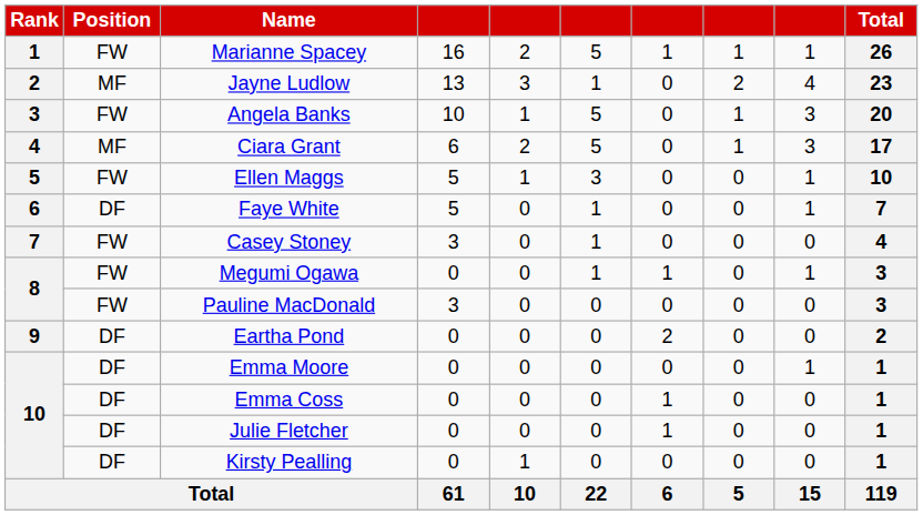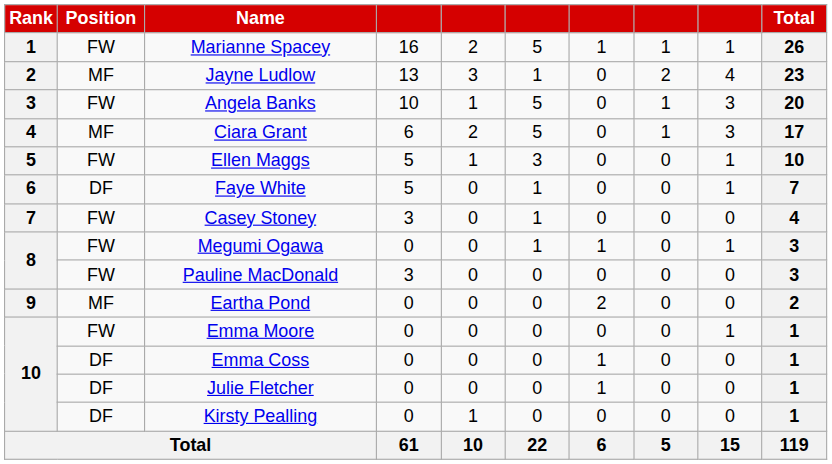Eartha Pond | Position: DF -> MF
Emma Moore | Position: DF -> FW
